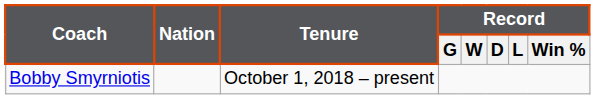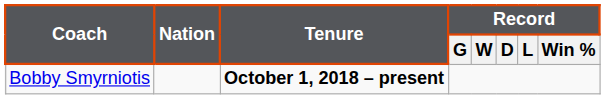Bobby Smyrniotis | Tenure: normal -> bold
